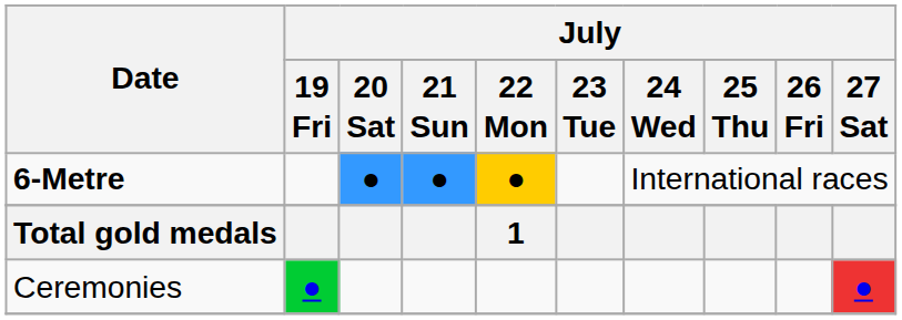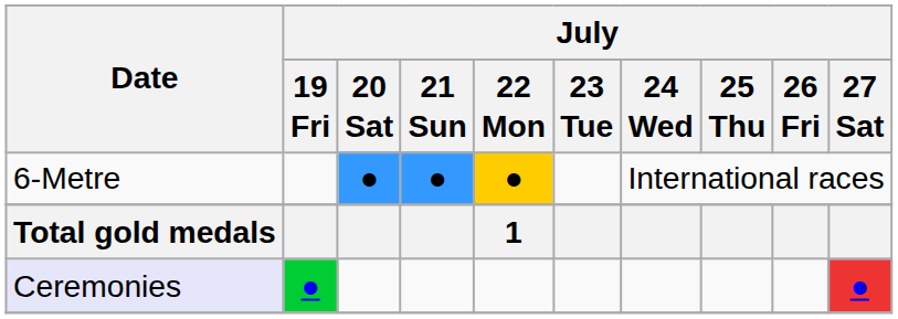6-Metre | Date: bold -> normal
Ceremonies | Date: no background -> lavender background
